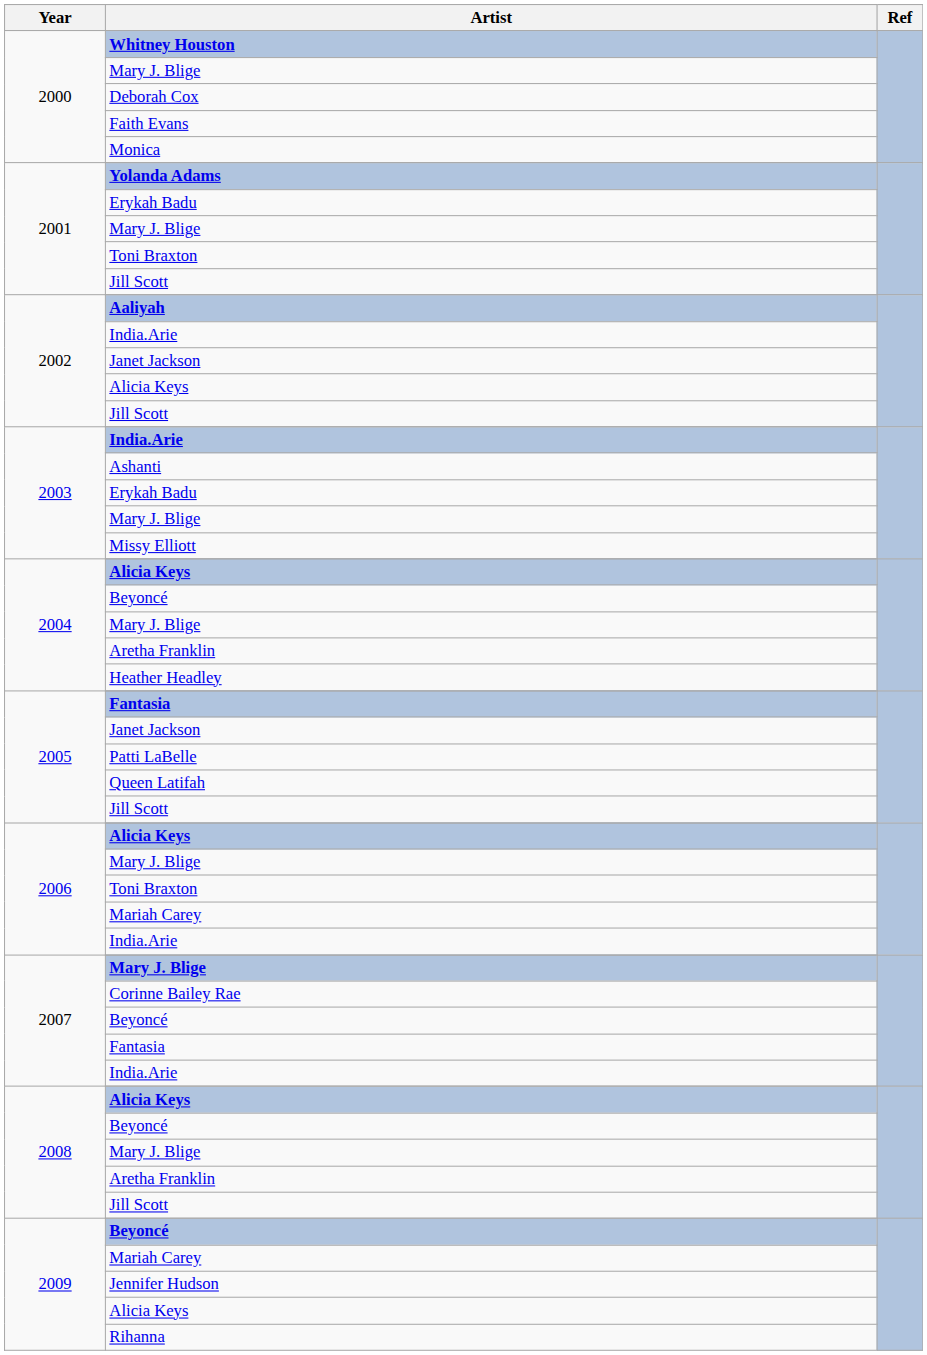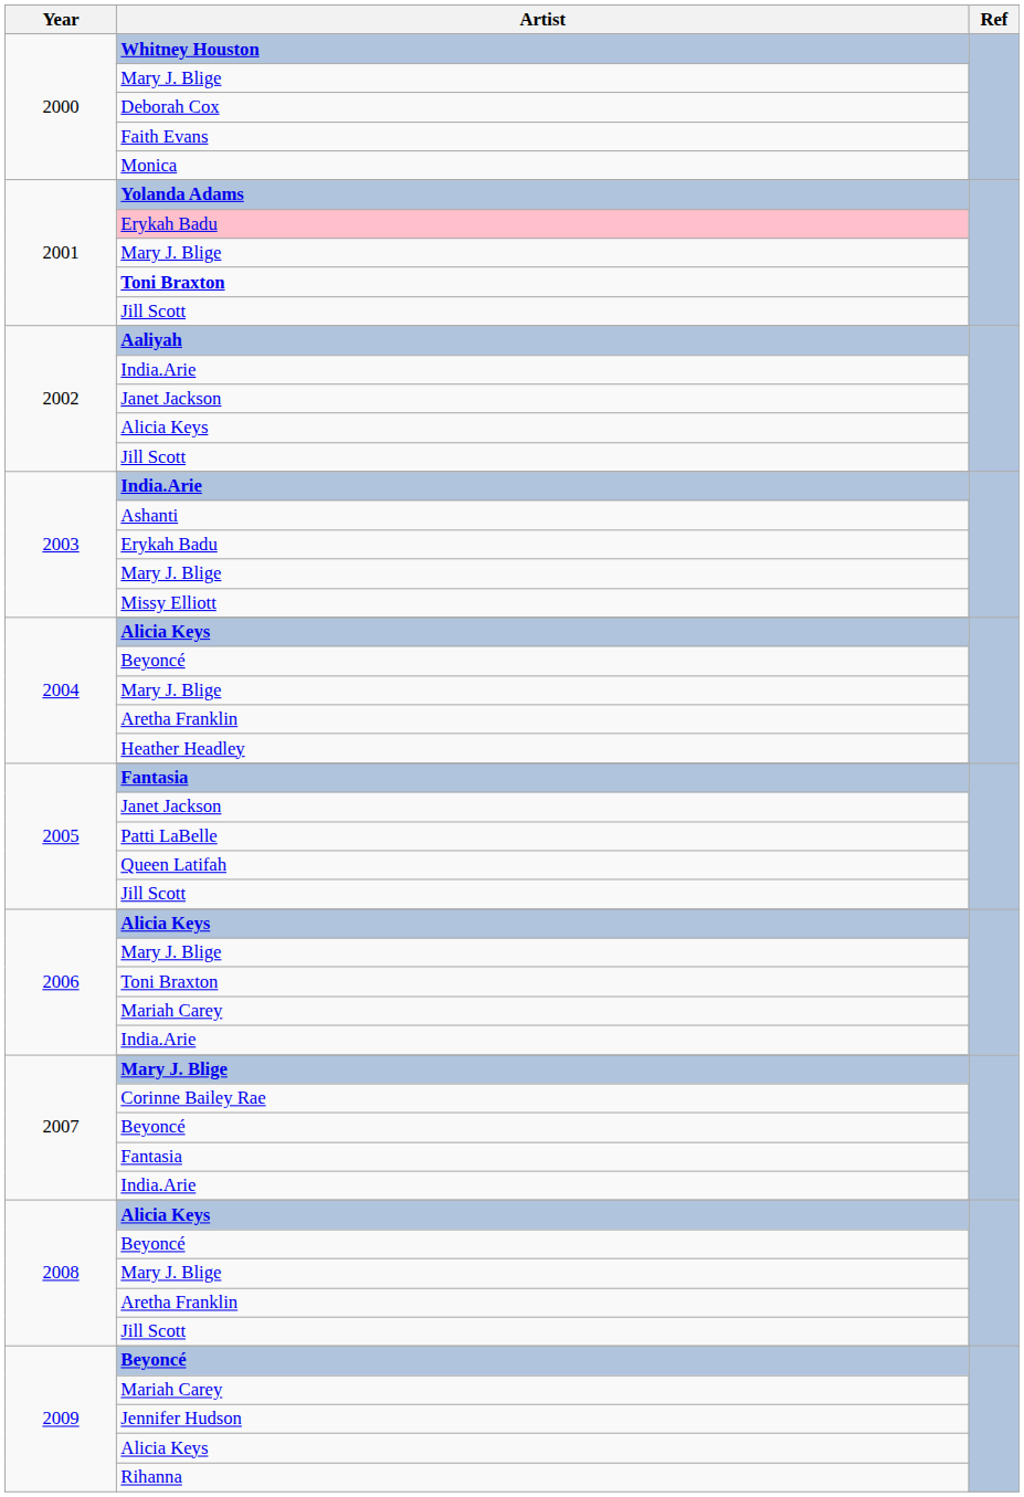2001 / Erykah Badu | Artist: no background -> pink background
2001 / Toni Braxton | Artist: normal -> bold
